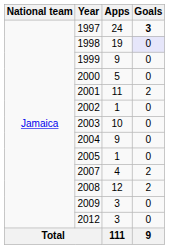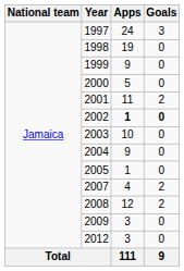1997 | Goals: bold -> normal
1998 | Goals: lavender background -> no background
2002 | Apps: normal -> bold
2002 | Goals: normal -> bold
